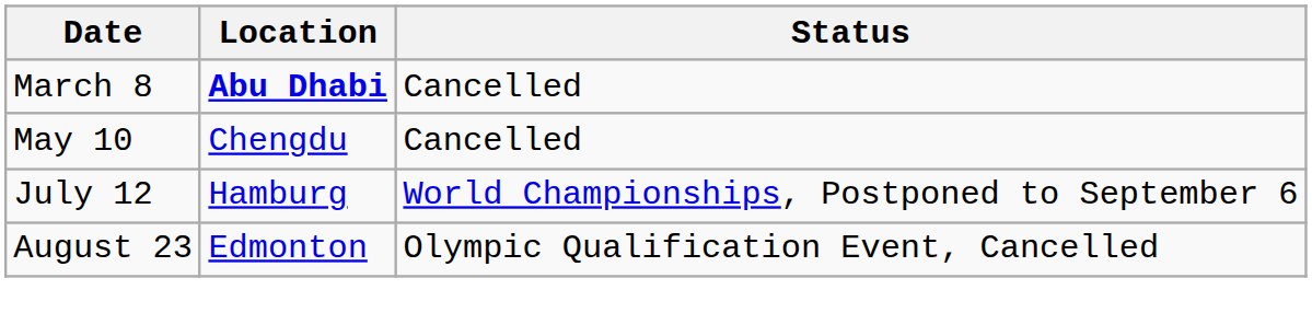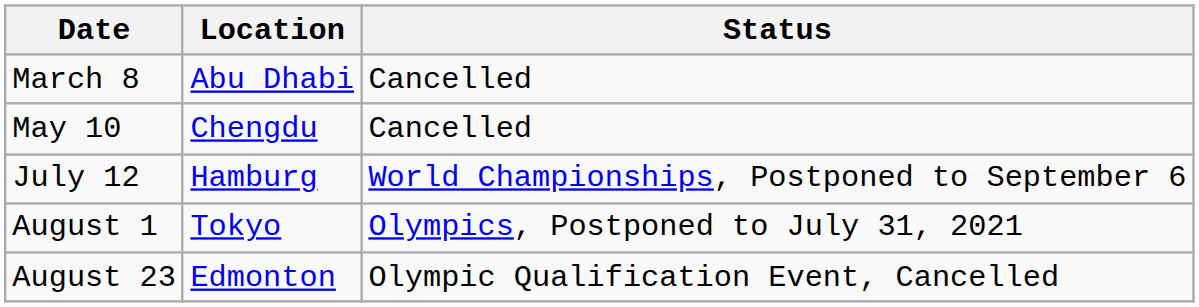March 8 | Location: bold -> normal
+ row: August 1 | Tokyo | Olympics, Postponed to July 31, 2021
